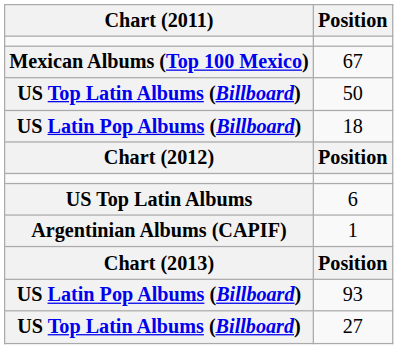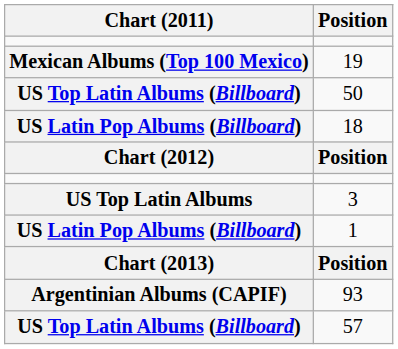row 3 | Position: 67 -> 19
row 8 | Position: 6 -> 3
row 9 | Chart (2011): Argentinian Albums (CAPIF) -> US Latin Pop Albums (Billboard)
row 11 | Chart (2011): US Latin Pop Albums (Billboard) -> Argentinian Albums (CAPIF)
row 12 | Position: 27 -> 57
